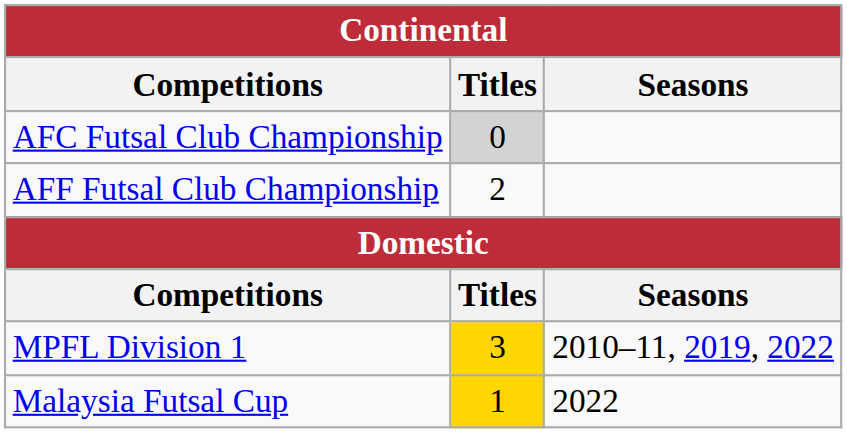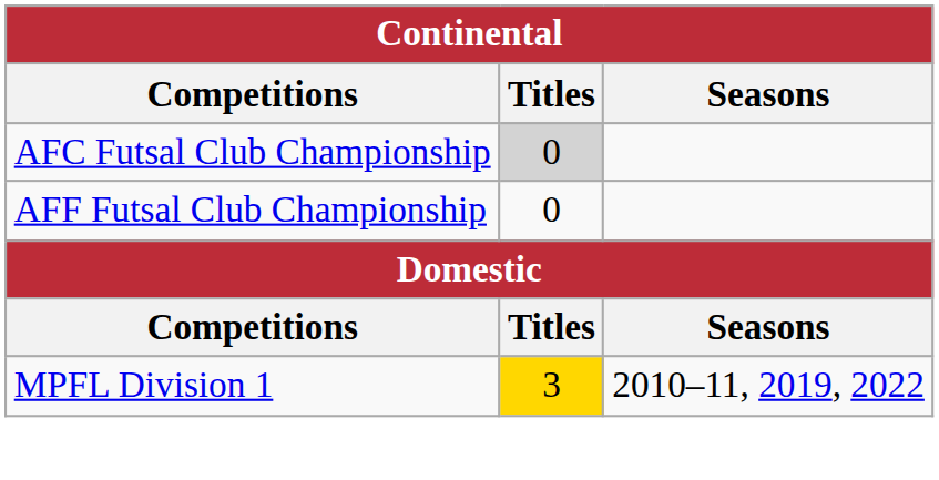AFF Futsal Club Championship | Titles: 2 -> 0
- row: Malaysia Futsal Cup | 1 | 2022
